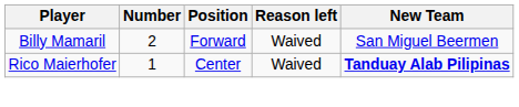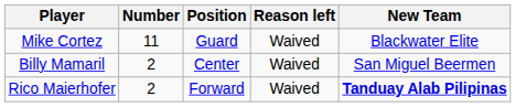+ row: Mike Cortez | 11 | Guard | Waived | Blackwater Elite
Billy Mamaril | Position: Forward -> Center
Rico Maierhofer | Number: 1 -> 2
Rico Maierhofer | Position: Center -> Forward
